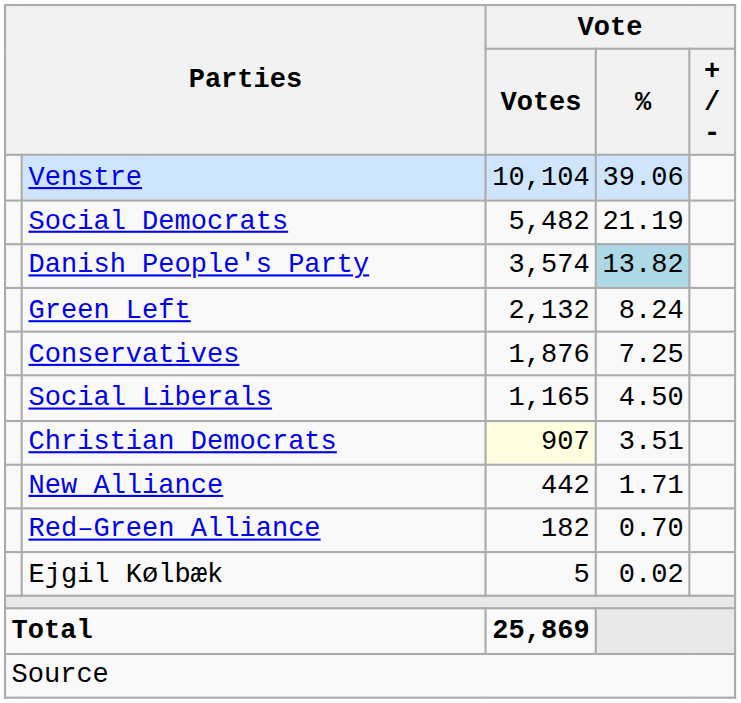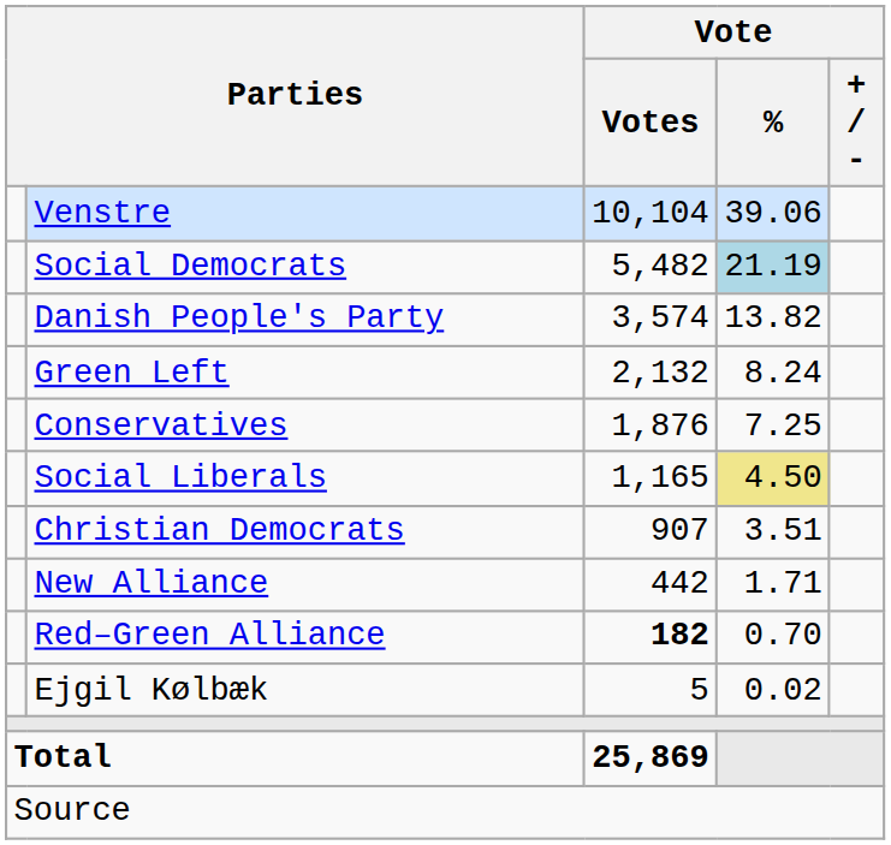Social Democrats | Vote / %: no background -> lightblue background
Danish People's Party | Vote / %: lightblue background -> no background
Social Liberals | Vote / %: no background -> khaki background
Christian Democrats | Vote / Votes: lightyellow background -> no background
Red–Green Alliance | Vote / Votes: normal -> bold
